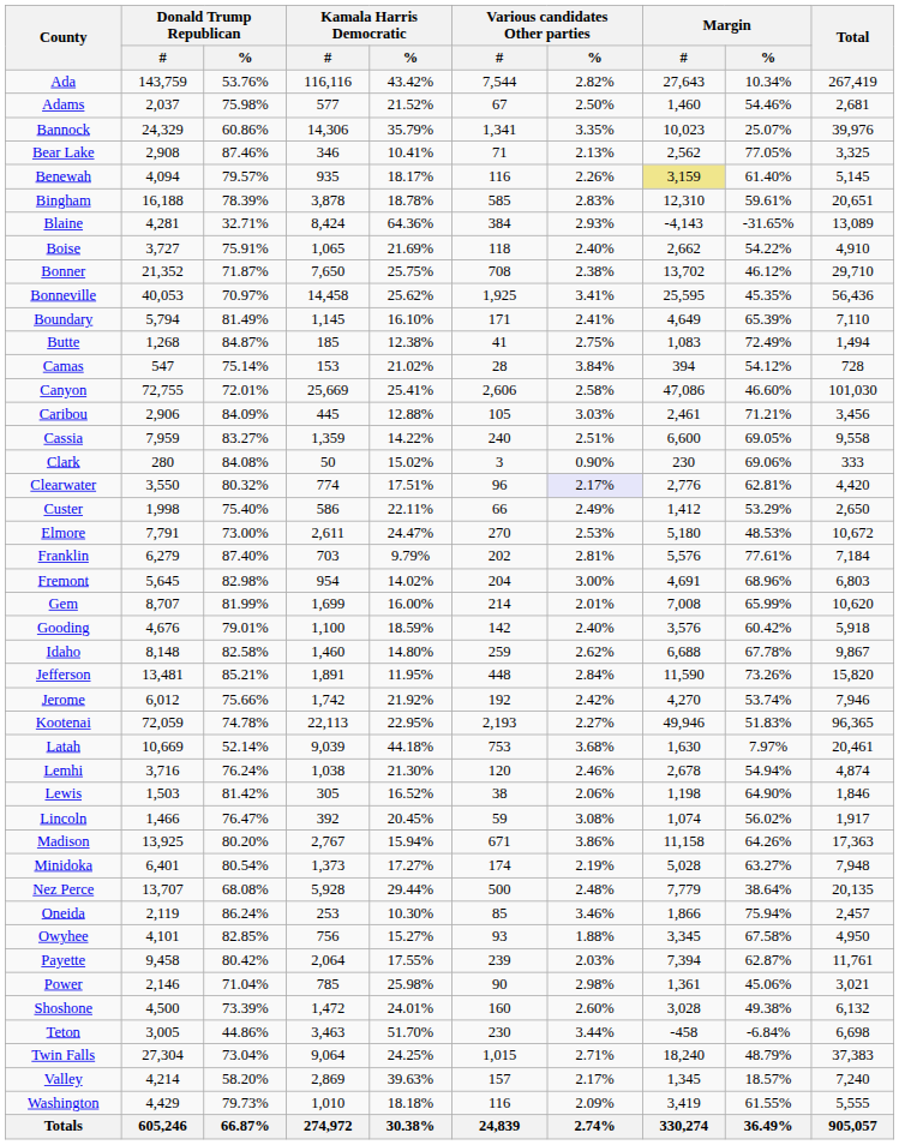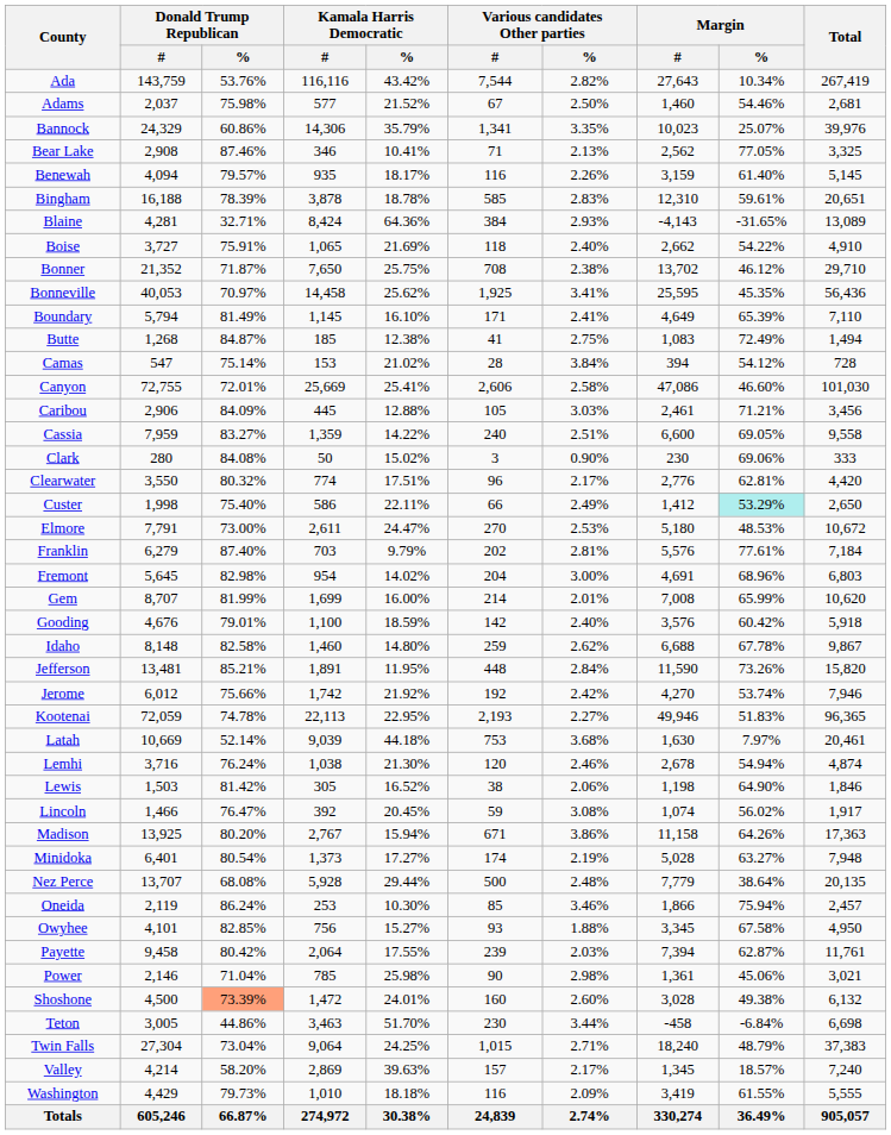Benewah | Margin / #: khaki background -> no background
Clearwater | Various candidates Other parties / %: lavender background -> no background
Custer | Margin / %: no background -> paleturquoise background
Shoshone | Donald Trump Republican / %: no background -> lightsalmon background
